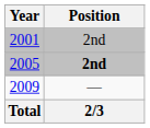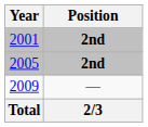2001 | Position: normal -> bold
